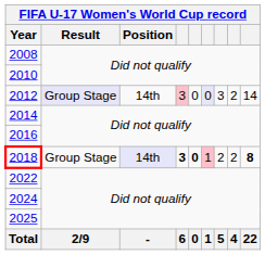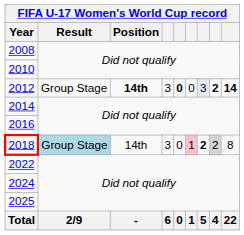2012 | Result: lavender background -> no background
2012 | Position: normal -> bold
2012 | column 4: pink background -> no background
2012 | column 5: normal -> bold
2012 | column 6: lavender background -> no background
2012 | column 7: no background -> lavender background
2012 | column 8: normal -> bold
2012 | column 9: normal -> bold
2018 | Result: no background -> lightblue background
2018 | Position: lavender background -> no background
2018 | column 4: bold -> normal
2018 | column 5: bold -> normal
2018 | column 7: normal -> bold
2018 | column 8: no background -> lightgrey background
2018 | column 9: bold -> normal
